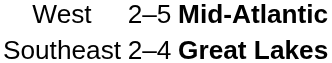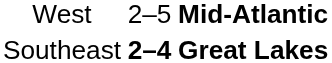Southeast | column 2: normal -> bold
